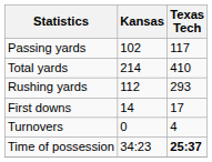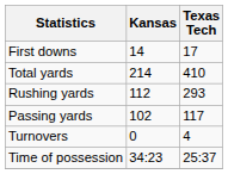rows swapped: First downs <-> Passing yards
Time of possession | Texas Tech: bold -> normal
